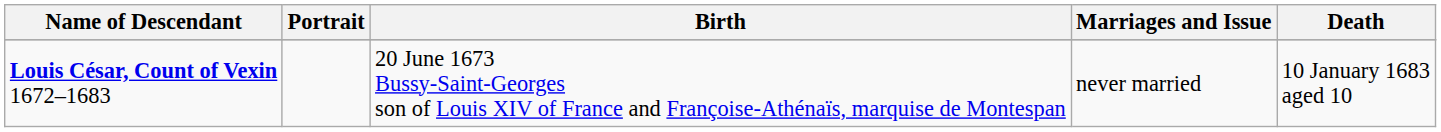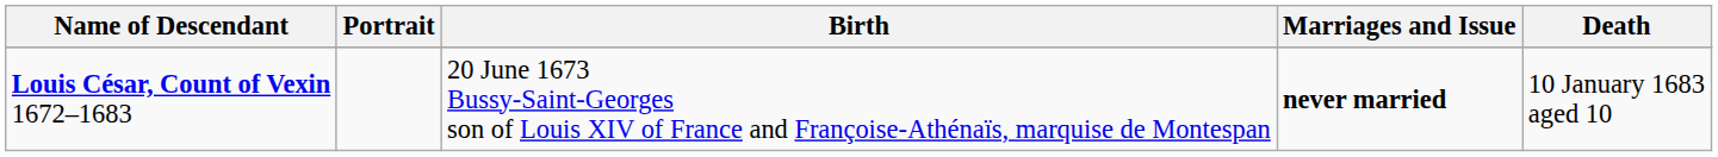Louis César, Count of Vexin 1672–1683 | Marriages and Issue: normal -> bold
